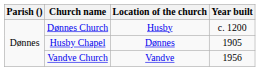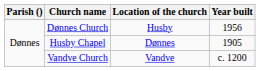Dønnes Church | Year built: c. 1200 -> 1956
Vandve Church | Year built: 1956 -> c. 1200
